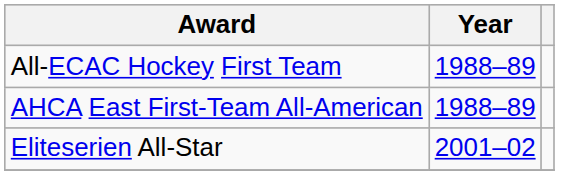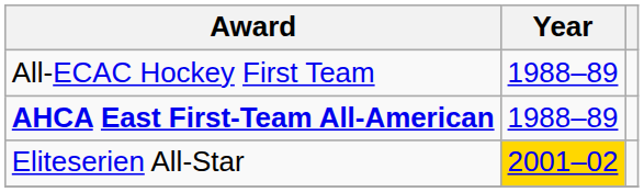row 3 | Award: normal -> bold
row 4 | Year: no background -> gold background
